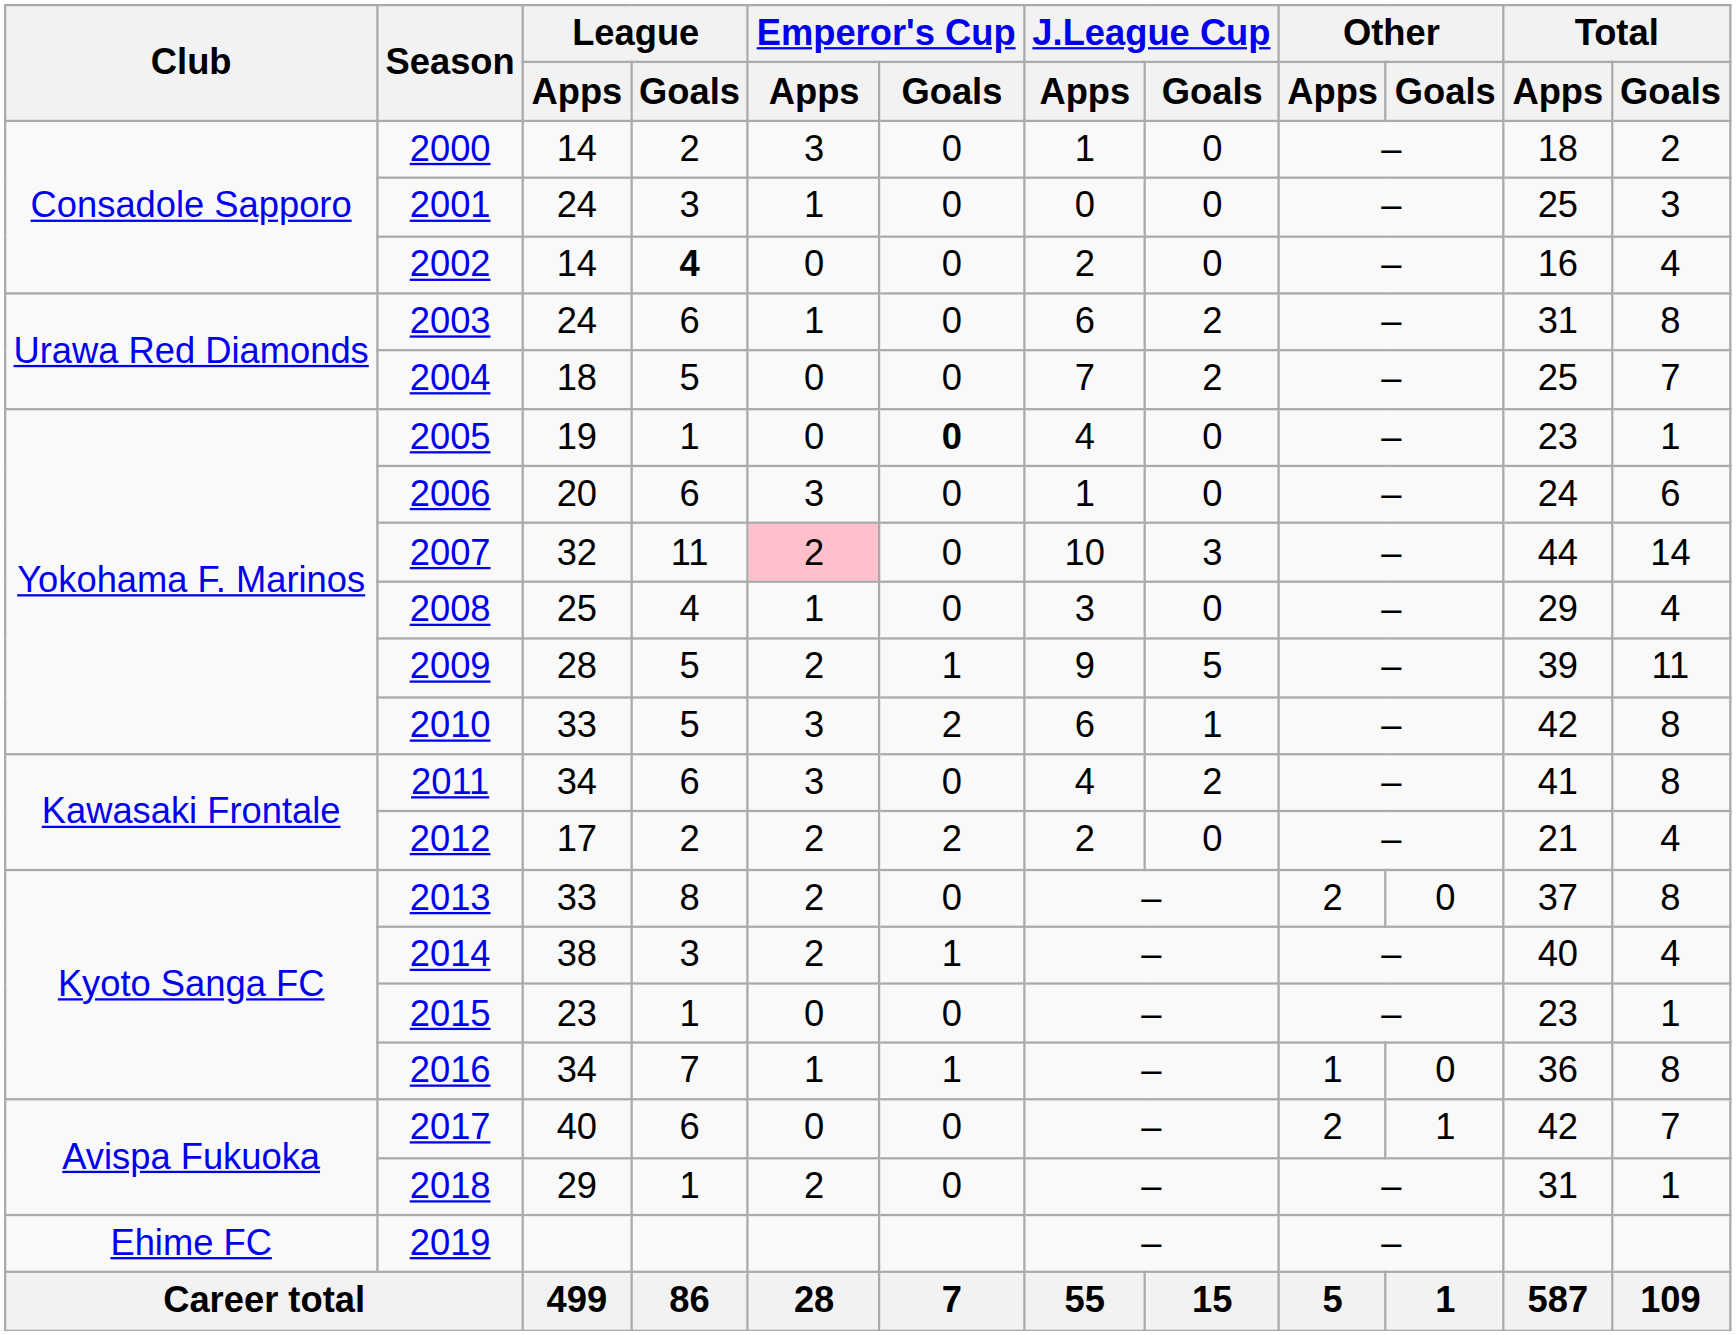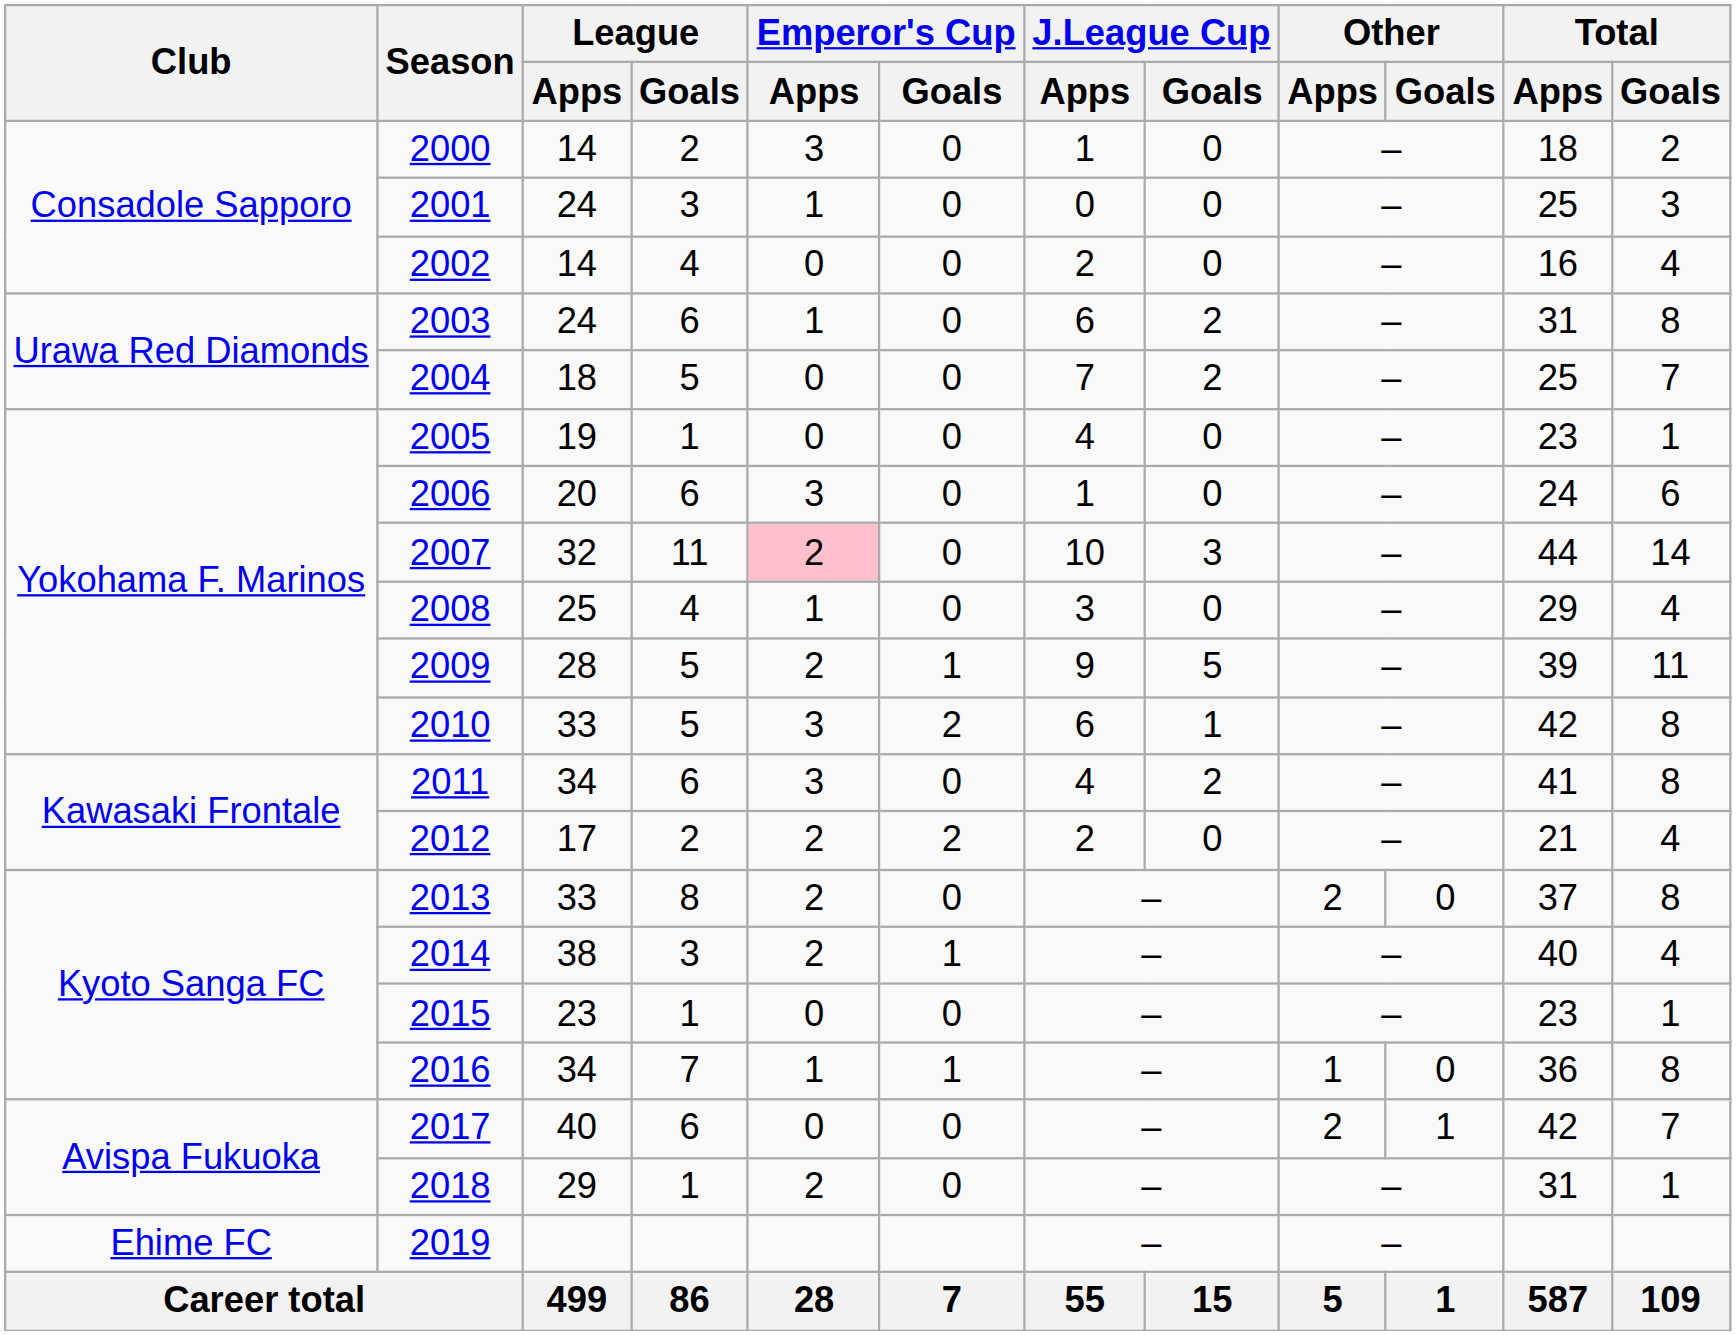2002 | League / Goals: bold -> normal
2005 | Emperor's Cup / Goals: bold -> normal
